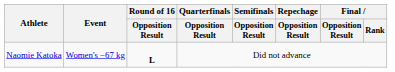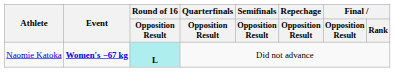Naomie Katoka | Event: normal -> bold
Naomie Katoka | Round of 16 / Opposition Result: no background -> paleturquoise background
